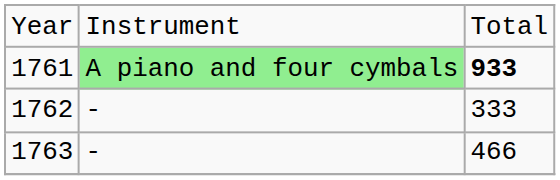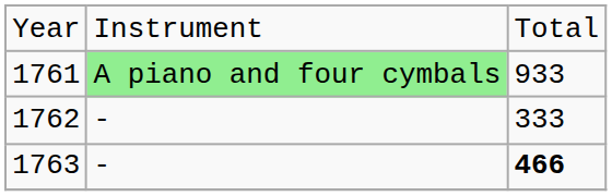1761 | column 3: bold -> normal
1763 | column 3: normal -> bold
